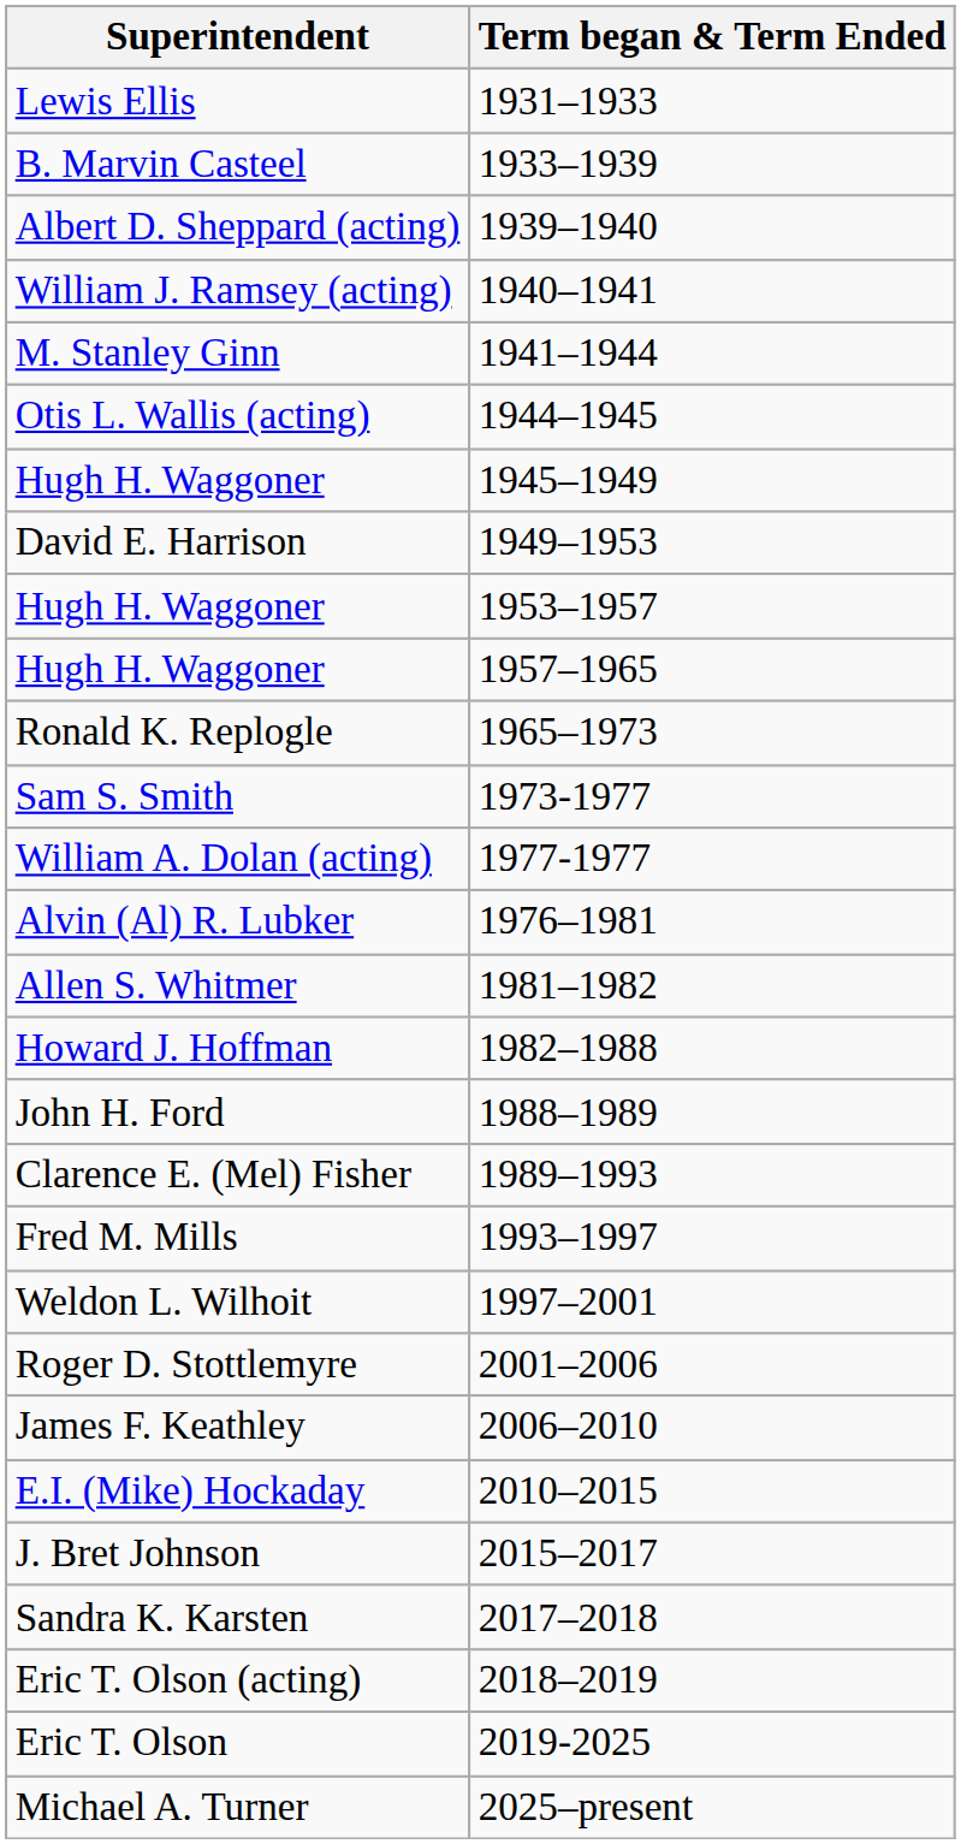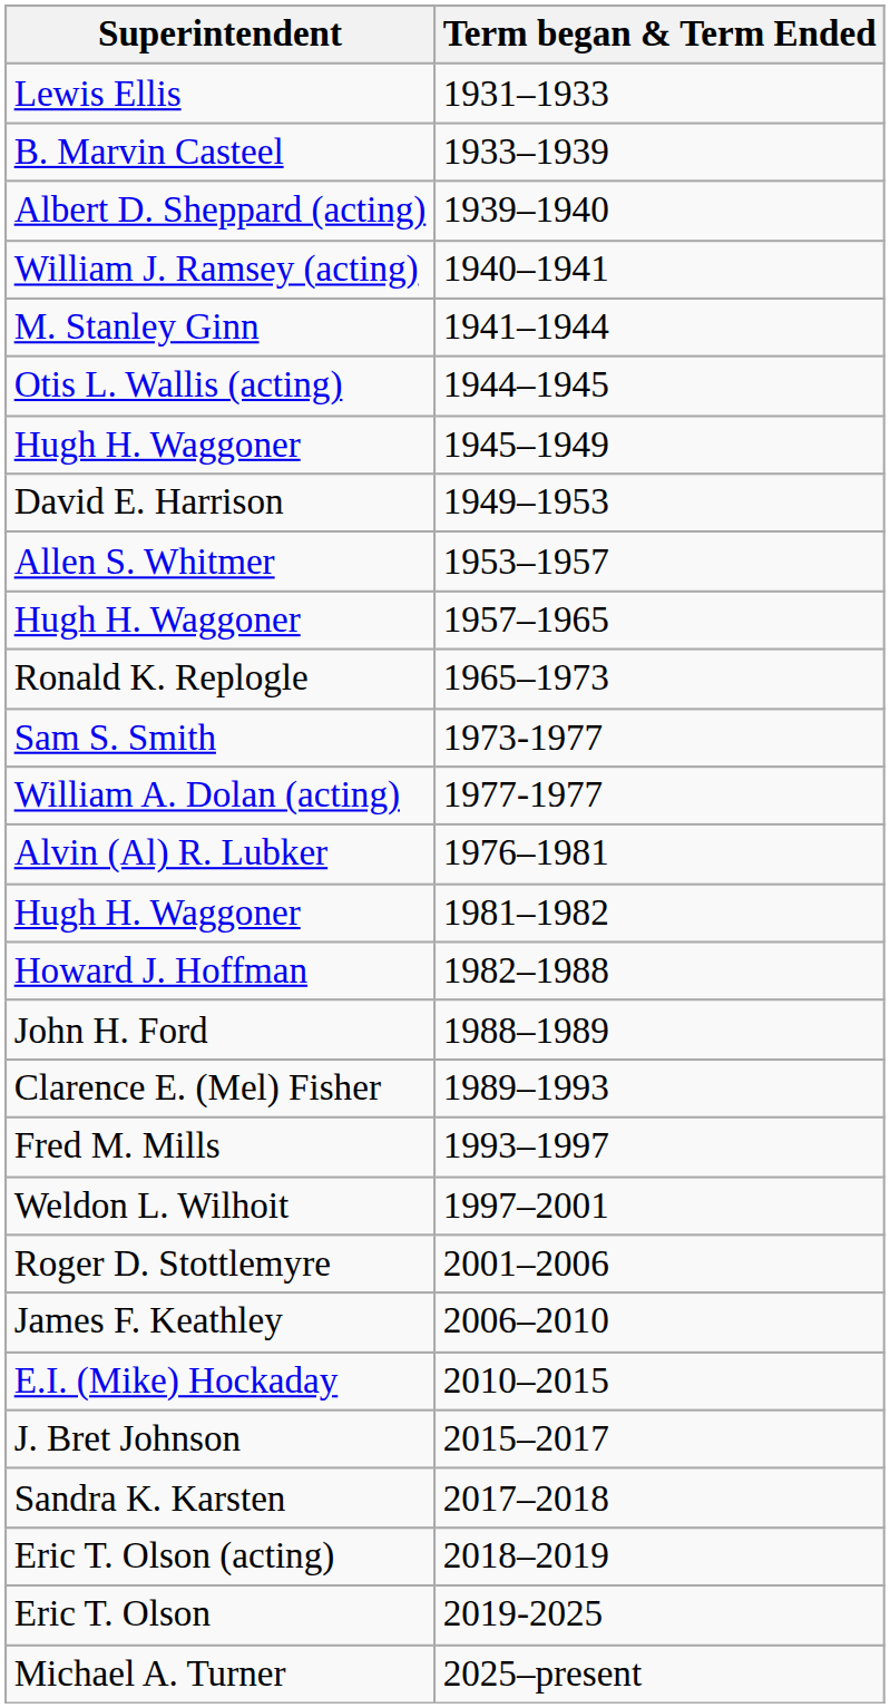row 10 | Superintendent: Hugh H. Waggoner -> Allen S. Whitmer
row 16 | Superintendent: Allen S. Whitmer -> Hugh H. Waggoner
